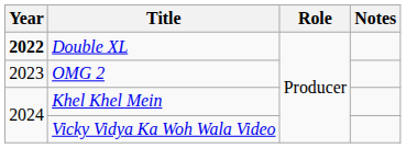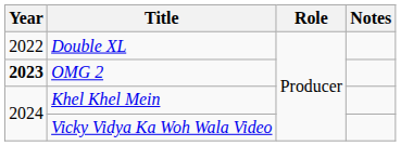Double XL | Year: bold -> normal
OMG 2 | Year: normal -> bold
